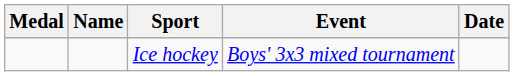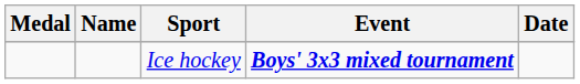Ice hockey | Event: normal -> bold
